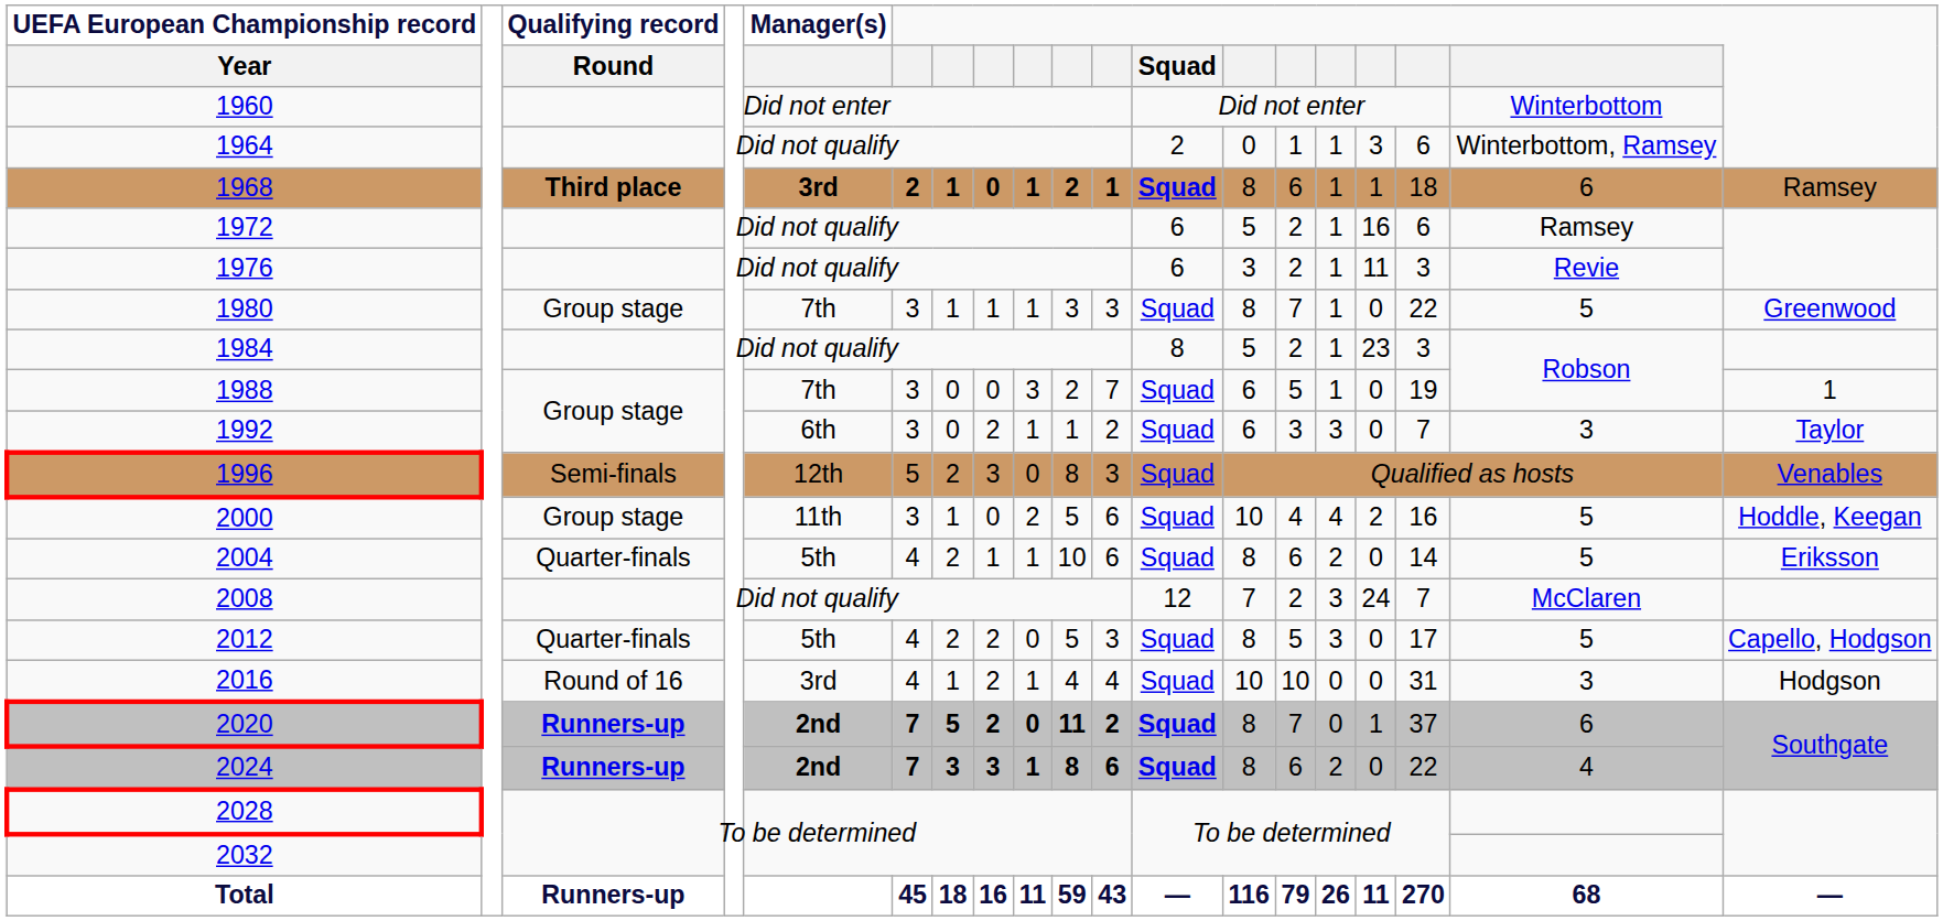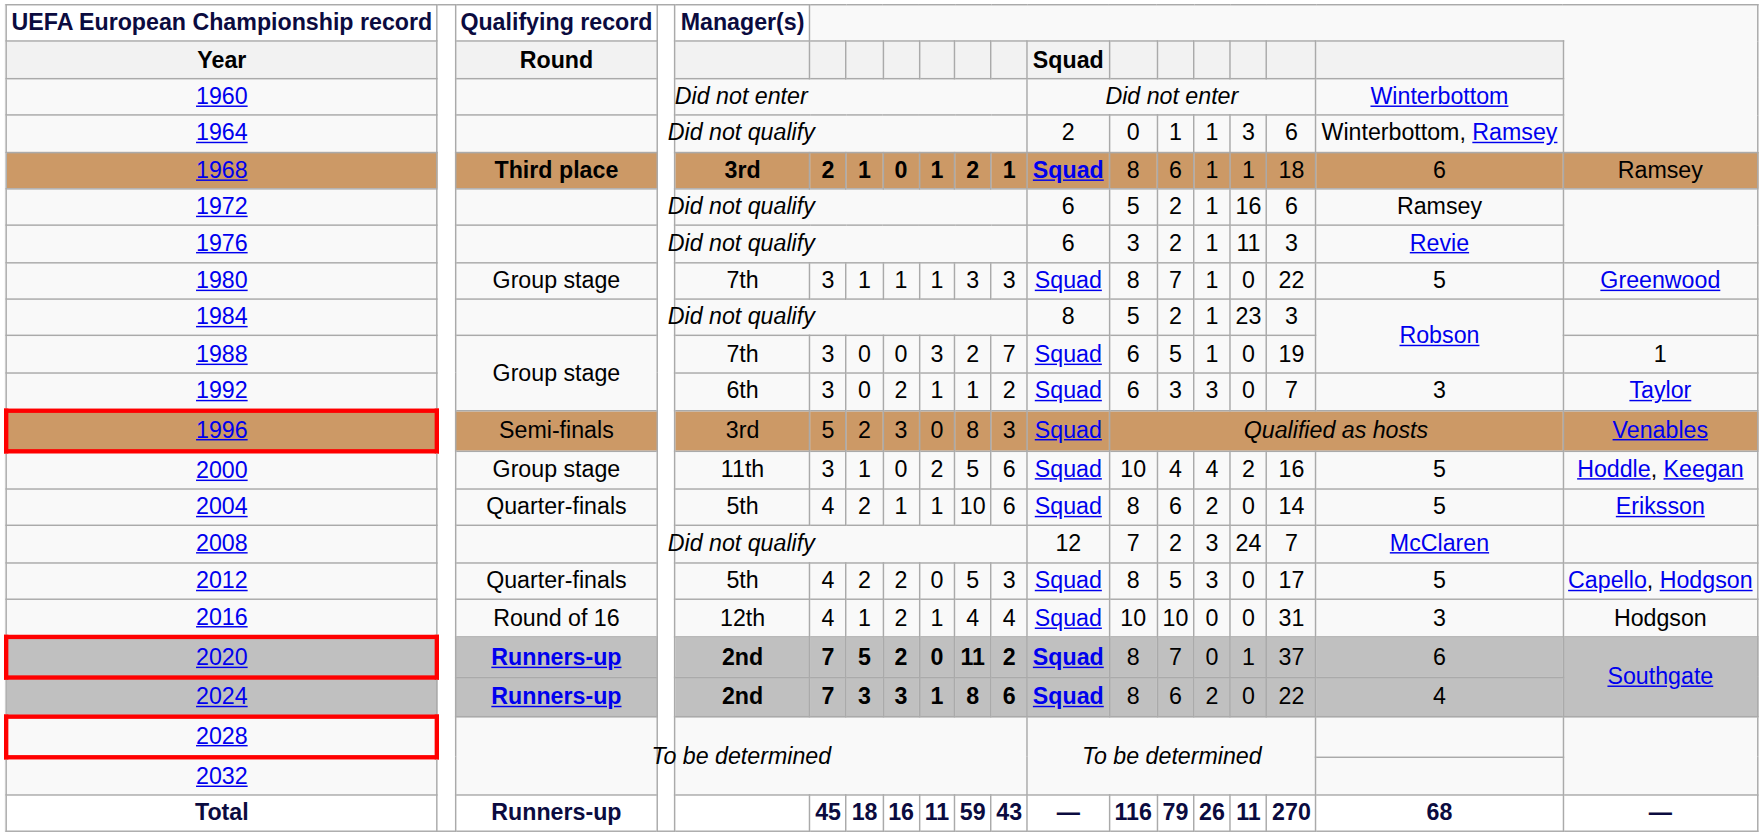1996 | Manager(s): 12th -> 3rd
2016 | Manager(s): 3rd -> 12th
